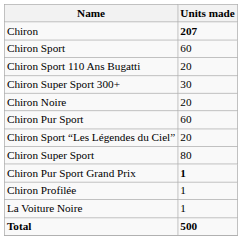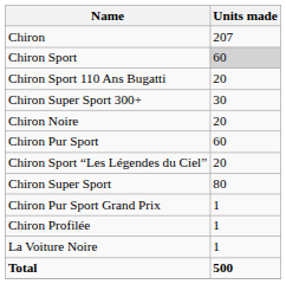Chiron | column 2: bold -> normal
Chiron Sport | column 2: no background -> lightgrey background
Chiron Pur Sport Grand Prix | column 2: bold -> normal
